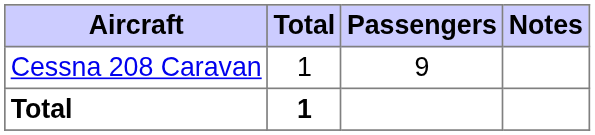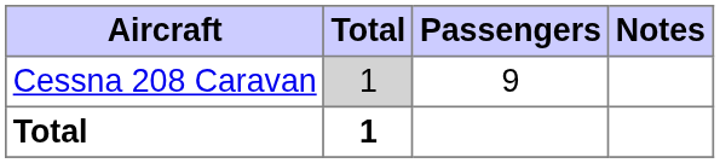Cessna 208 Caravan | Total: no background -> lightgrey background
